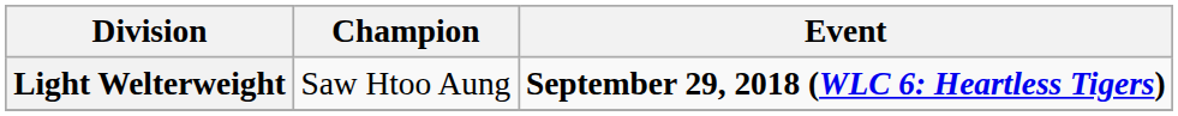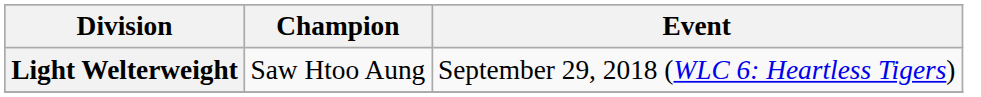Light Welterweight | Event: bold -> normal
